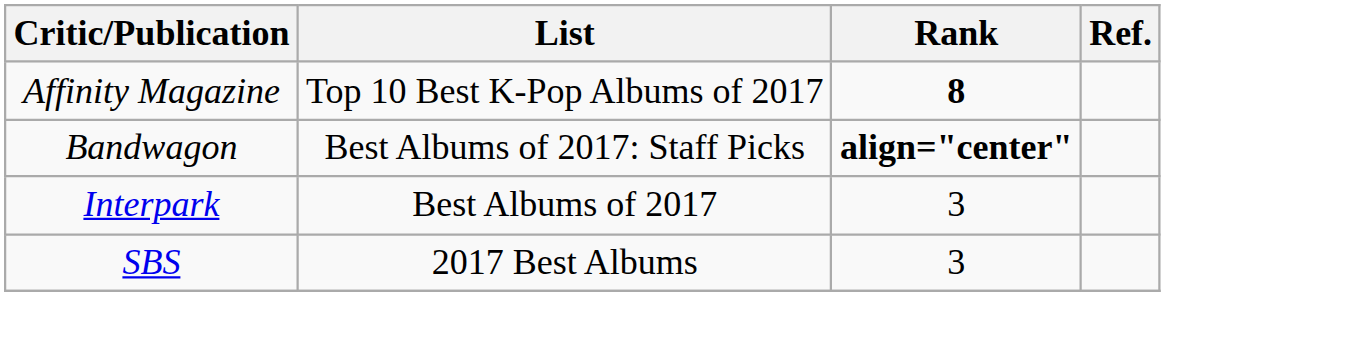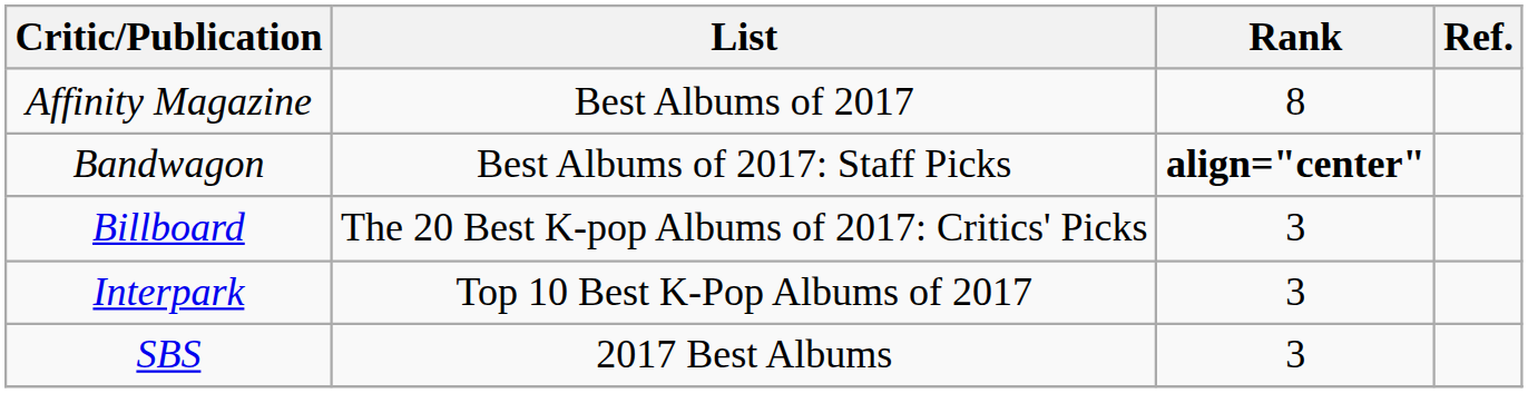Affinity Magazine | List: Top 10 Best K-Pop Albums of 2017 -> Best Albums of 2017
Affinity Magazine | Rank: bold -> normal
+ row: Billboard | The 20 Best K-pop Albums of 2017: Critics' Picks | 3
Interpark | List: Best Albums of 2017 -> Top 10 Best K-Pop Albums of 2017
